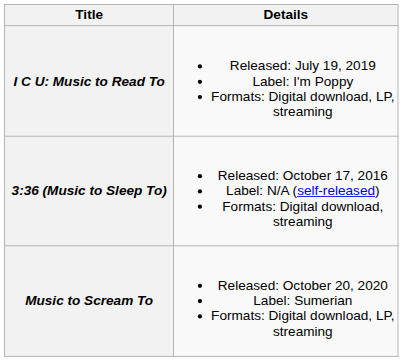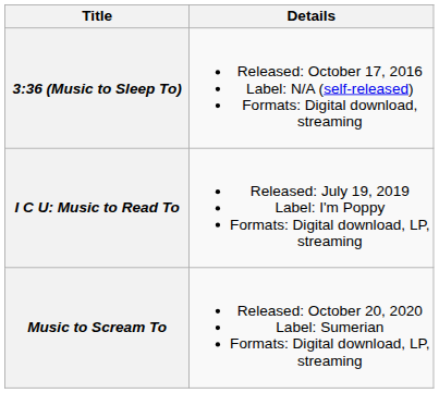rows swapped: 3:36 (Music to Sleep To) <-> I C U: Music to Read To
